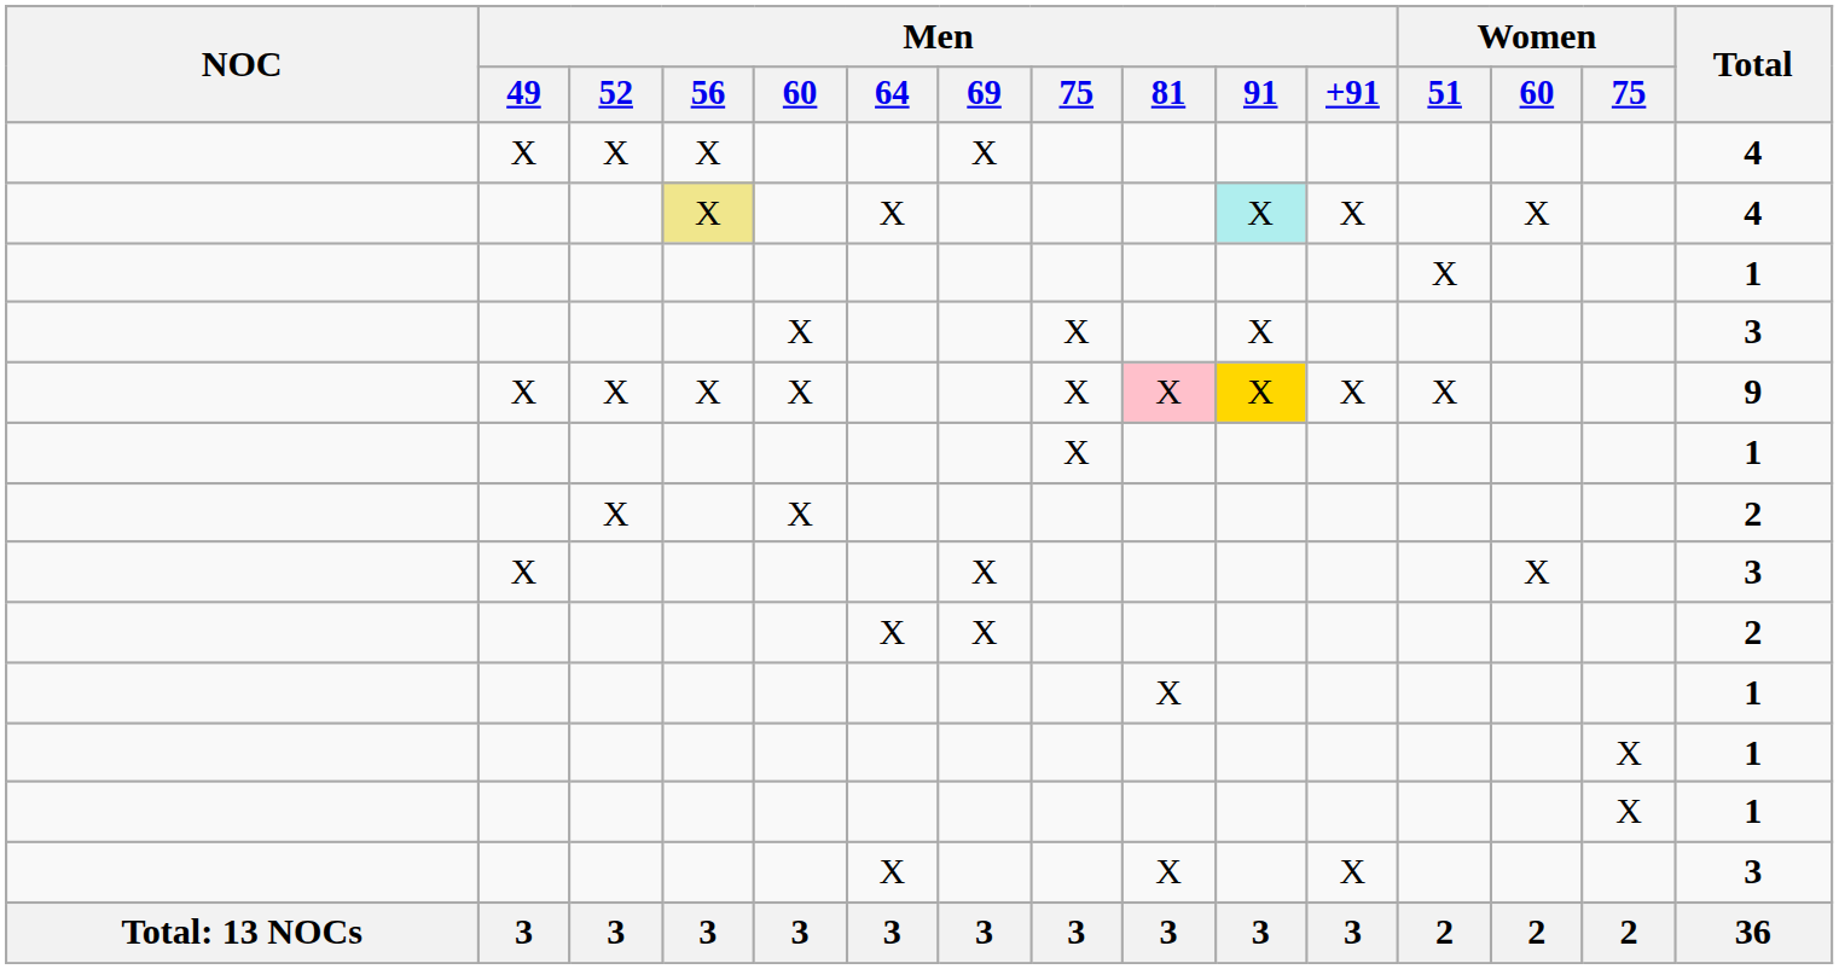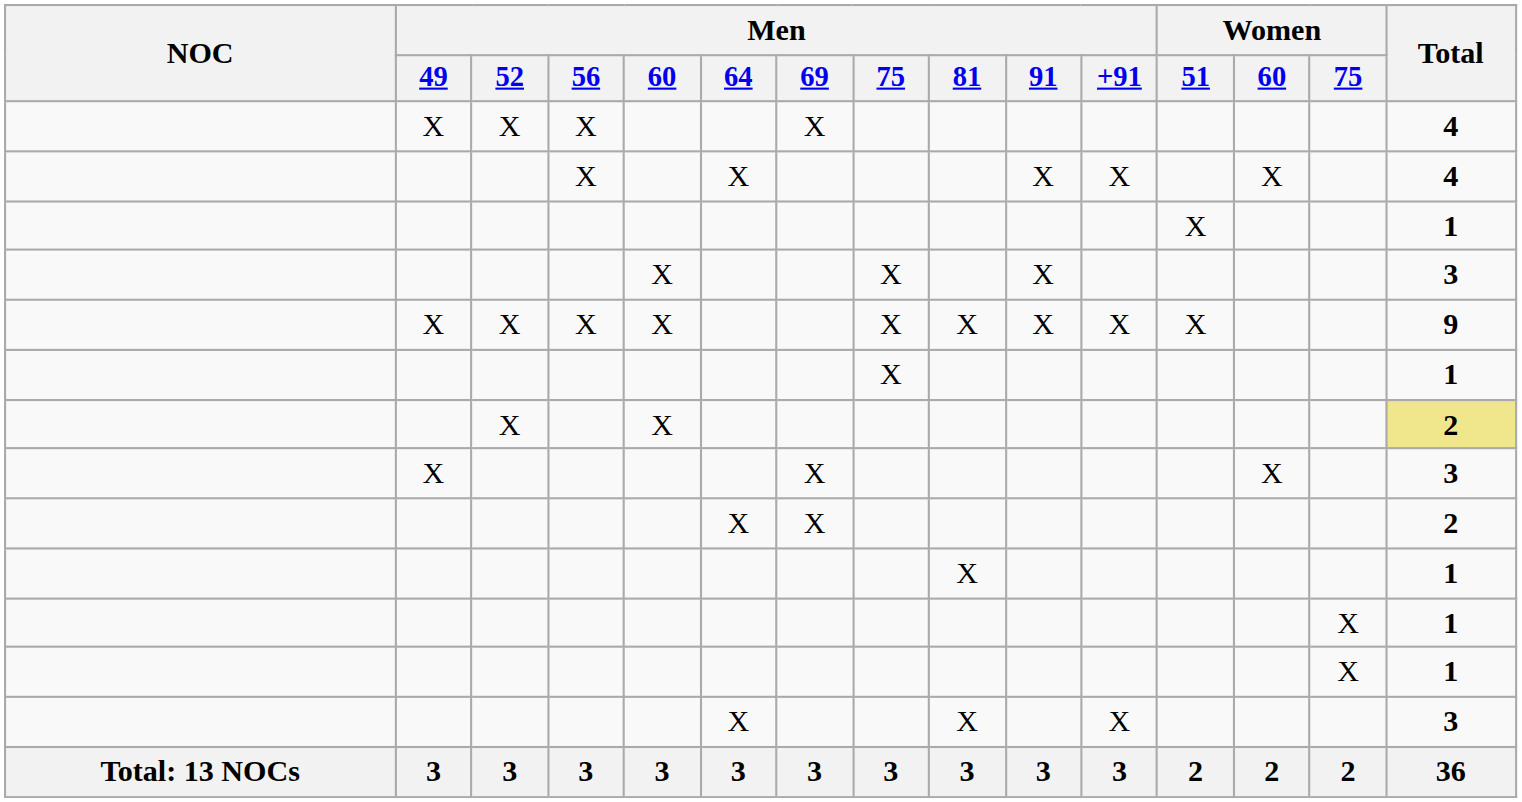row 4 | Men / 56: khaki background -> no background
row 4 | Men / 91: paleturquoise background -> no background
row 7 | Men / 81: pink background -> no background
row 7 | Men / 91: gold background -> no background
row 9 | Total: no background -> khaki background
